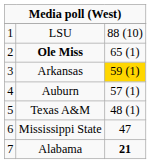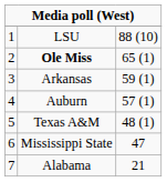Arkansas | column 3: gold background -> no background
Alabama | column 3: bold -> normal
